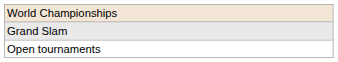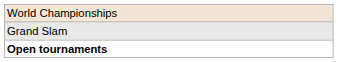row 3 | column 1: normal -> bold
